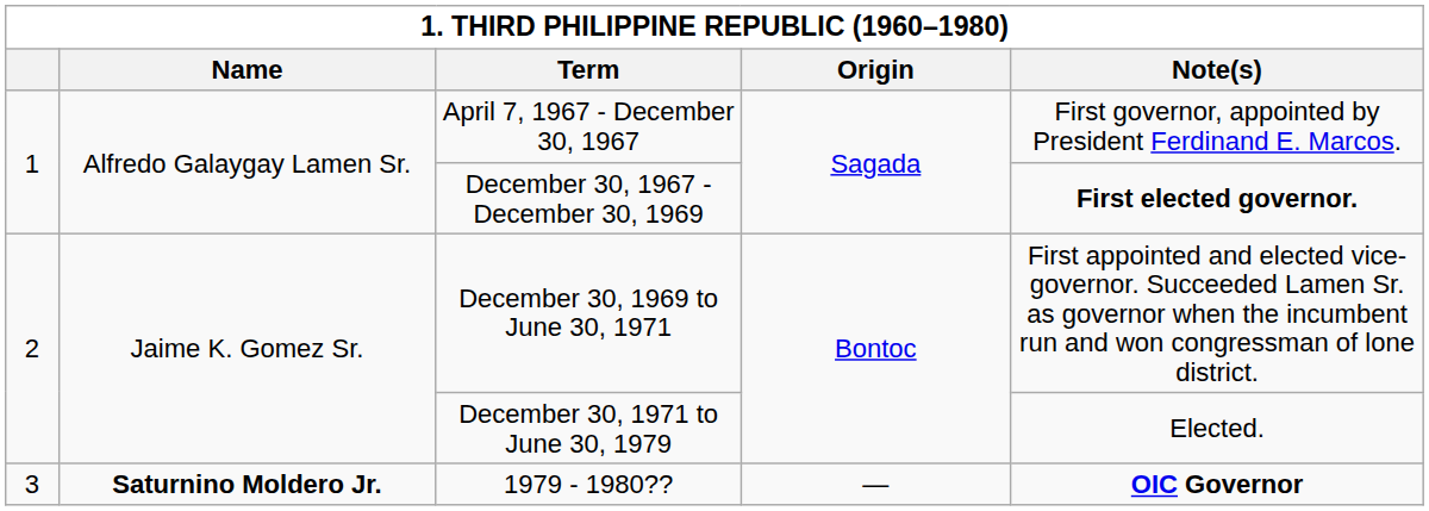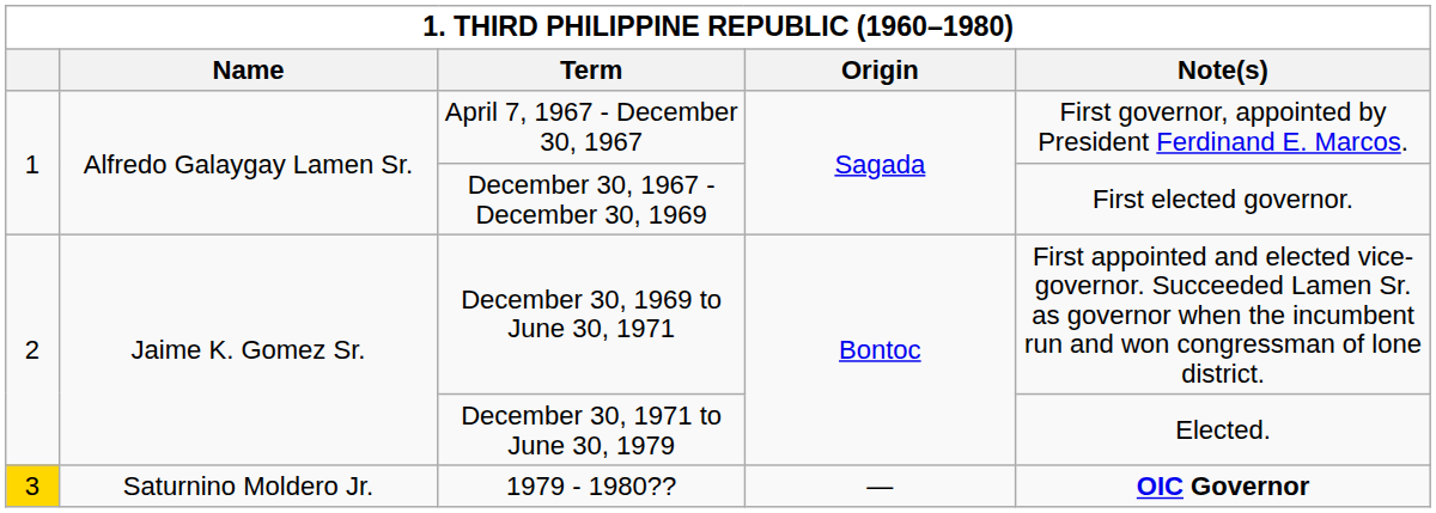December 30, 1967 - December 30, 1969 | Note(s): bold -> normal
1979 - 1980?? | column 1: no background -> gold background
1979 - 1980?? | Name: bold -> normal
